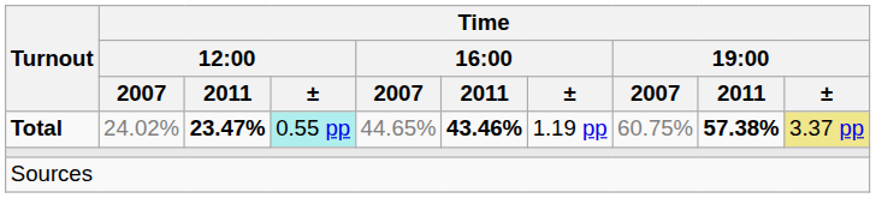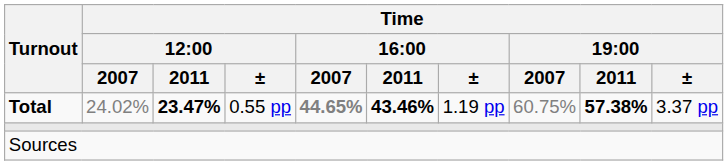Total | Time / 12:00 / ±: paleturquoise background -> no background
Total | Time / 16:00 / 2007: normal -> bold
Total | Time / 19:00 / ±: khaki background -> no background
